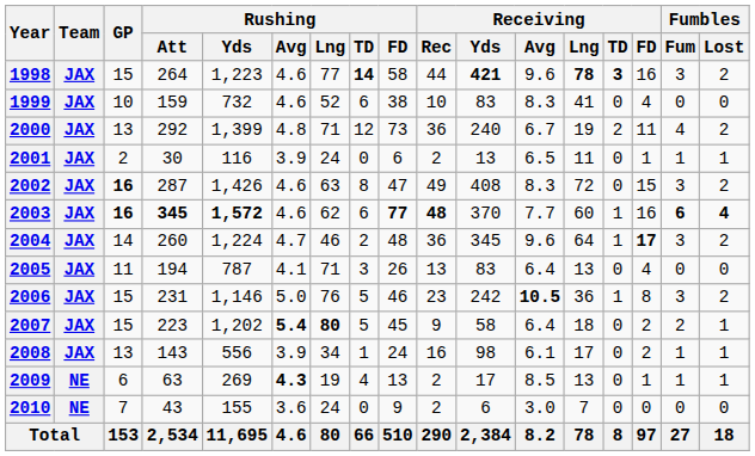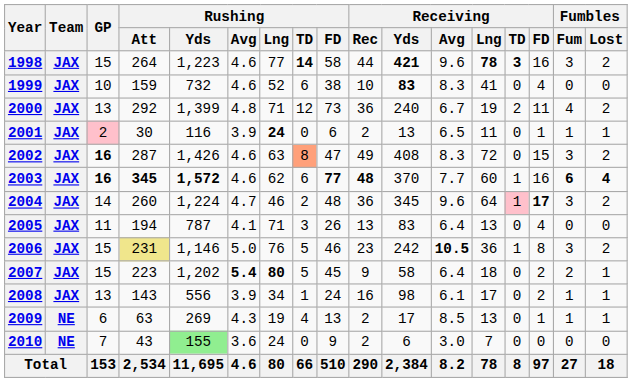1999 | Receiving / Yds: normal -> bold
2001 | GP: no background -> pink background
2001 | Rushing / Lng: normal -> bold
2002 | Rushing / TD: no background -> lightsalmon background
2004 | Receiving / TD: no background -> pink background
2006 | Rushing / Att: no background -> khaki background
2009 | Rushing / Avg: bold -> normal
2010 | Rushing / Yds: no background -> lightgreen background
